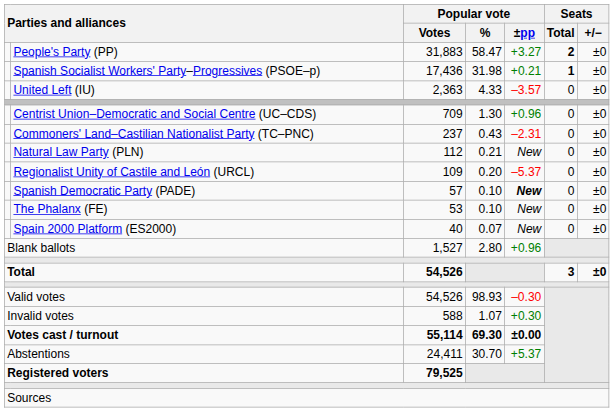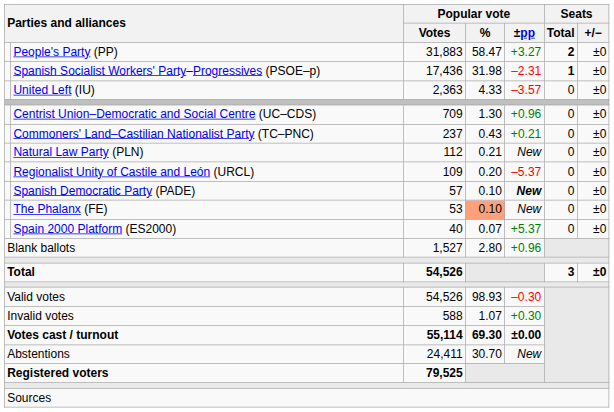Spanish Socialist Workers' Party–Progressives (PSOE–p) | Popular vote / ±pp: +0.21 -> –2.31
Commoners' Land–Castilian Nationalist Party (TC–PNC) | Popular vote / ±pp: –2.31 -> +0.21
The Phalanx (FE) | Popular vote / %: no background -> lightsalmon background
Spain 2000 Platform (ES2000) | Popular vote / ±pp: New -> +5.37
Abstentions | Popular vote / ±pp: +5.37 -> New
